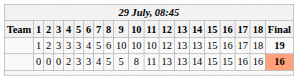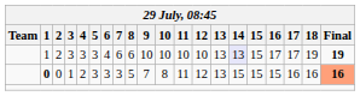row 3 | 7: 5 -> 6
row 3 | 12: 12 -> 10
row 3 | 14: no background -> lavender background
row 3 | 16: 16 -> 17
row 3 | 18: 18 -> 19
row 4 | 1: normal -> bold
row 4 | 3: 0 -> 1
row 4 | 7: 4 -> 3
row 4 | 9: 5 -> 7
row 4 | 12: 13 -> 12
row 4 | 14: 14 -> 15
